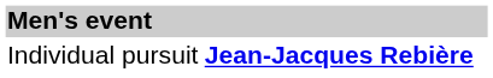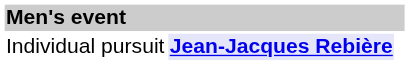Individual pursuit | column 2: no background -> lavender background
